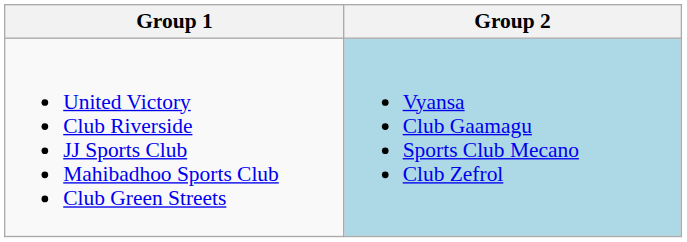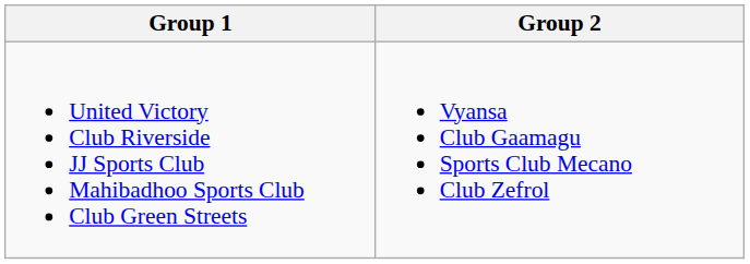row 2 | Group 2: lightblue background -> no background
